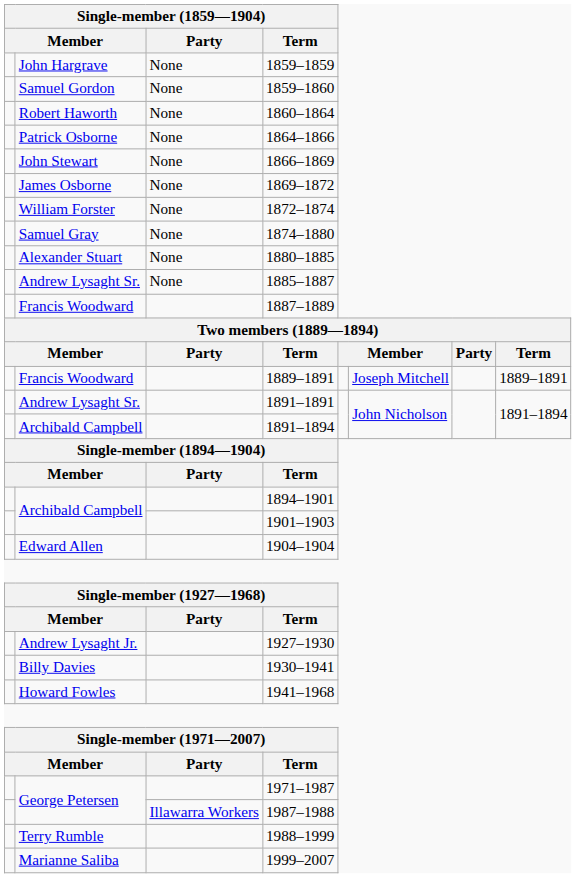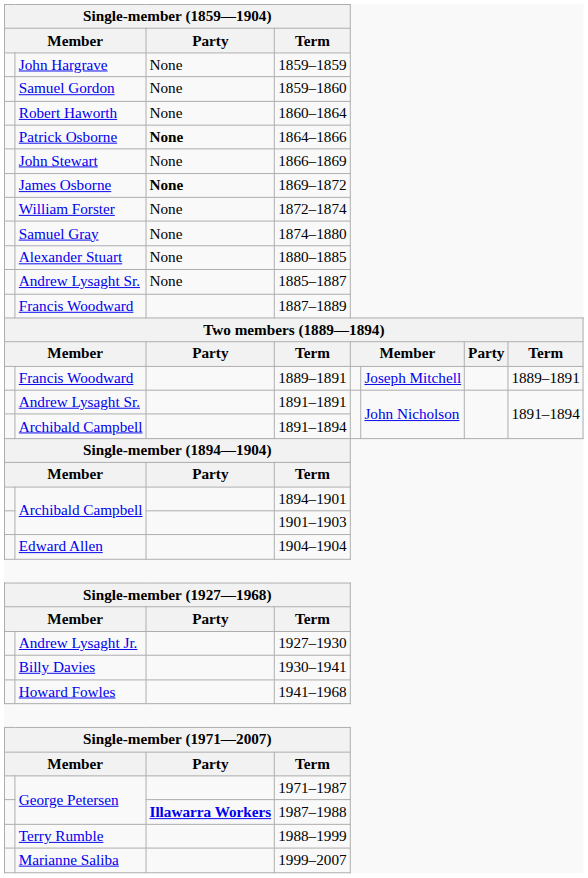1864–1866 | Single-member (1859—1904) / Party: normal -> bold
1869–1872 | Single-member (1859—1904) / Party: normal -> bold
1987–1988 | Single-member (1859—1904) / Party: normal -> bold
